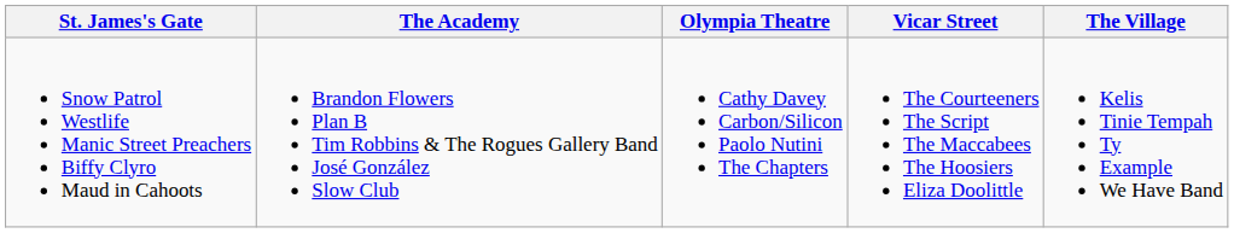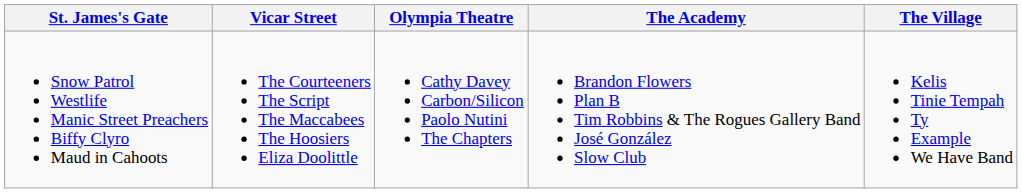columns swapped: Vicar Street <-> The Academy
